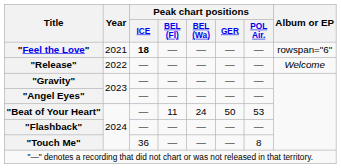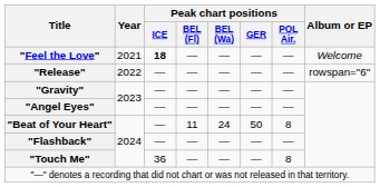"Feel the Love" | Album or EP: rowspan="6" -> Welcome
"Release" | Album or EP: Welcome -> rowspan="6"
"Beat of Your Heart" | Peak chart positions / POL Air.: 53 -> 8
